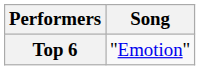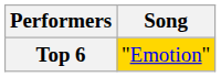Top 6 | Song: no background -> gold background
